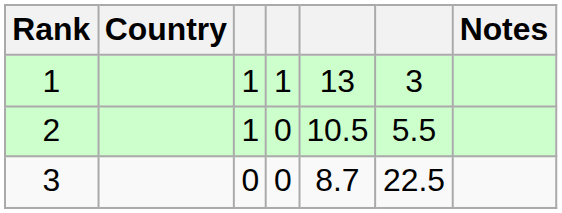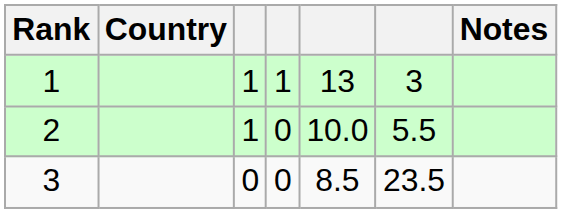row 3 | column 5: 10.5 -> 10.0
row 4 | column 5: 8.7 -> 8.5
row 4 | column 6: 22.5 -> 23.5
